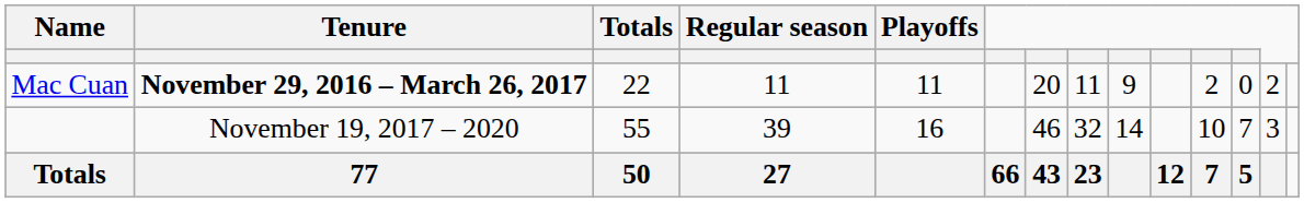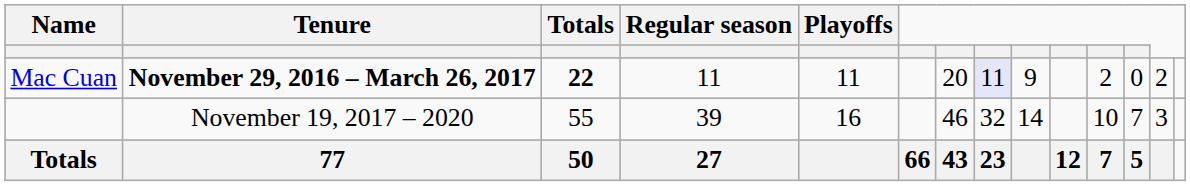Mac Cuan | Totals: normal -> bold
Mac Cuan | column 8: no background -> lavender background
